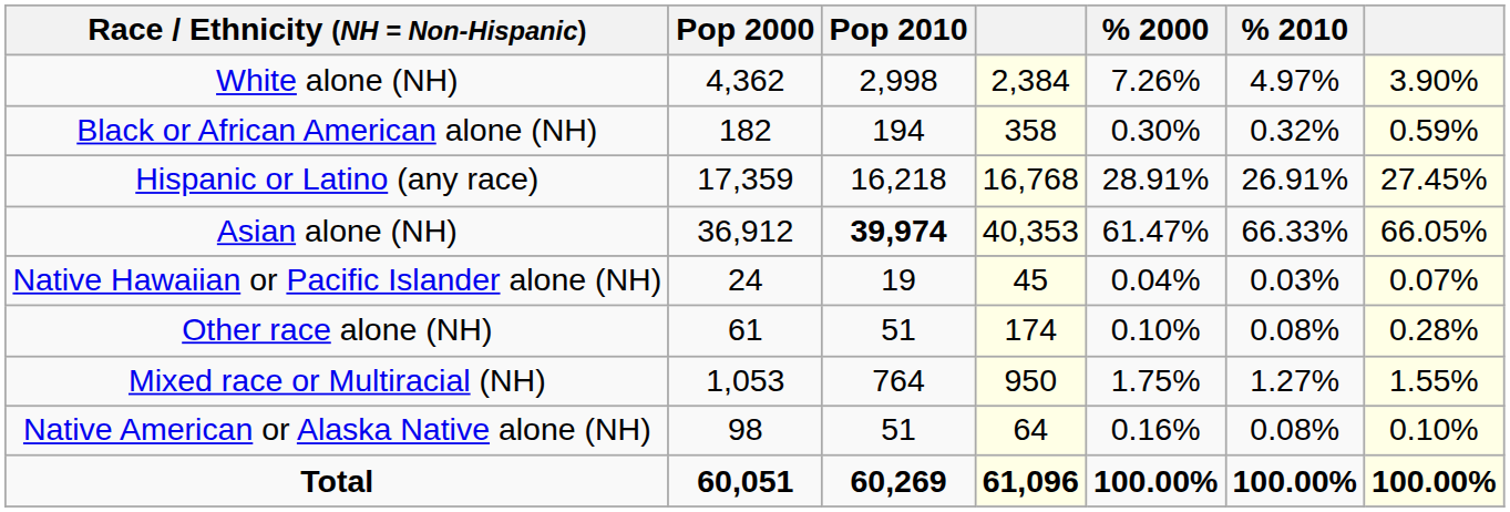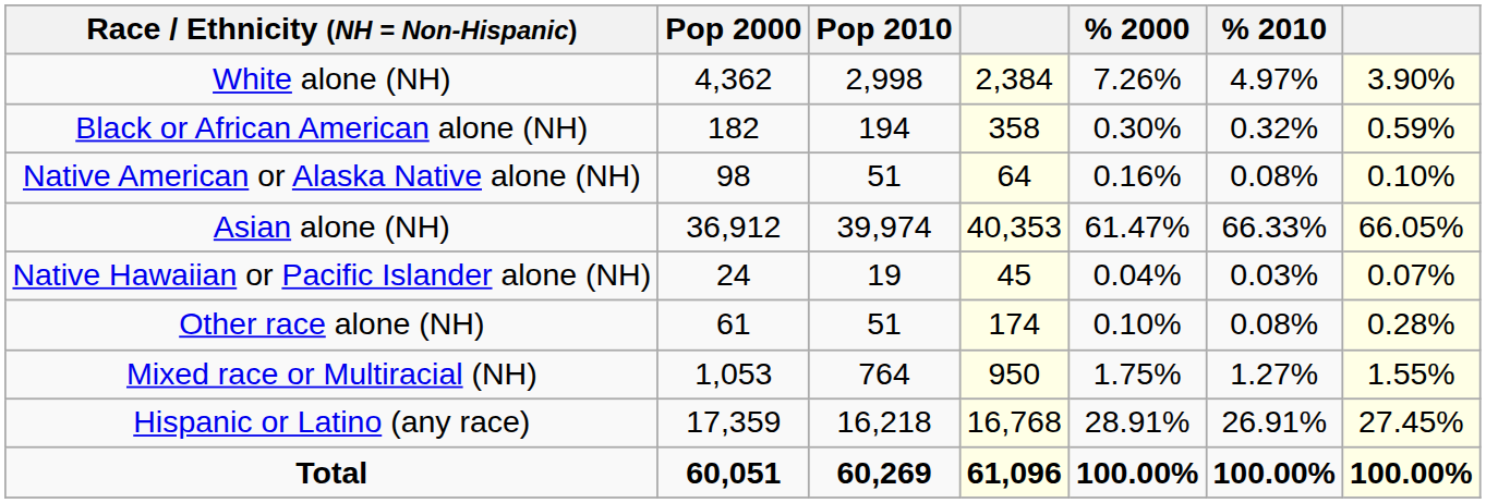rows swapped: Native American or Alaska Native alone (NH) <-> Hispanic or Latino (any race)
Asian alone (NH) | Pop 2010: bold -> normal
